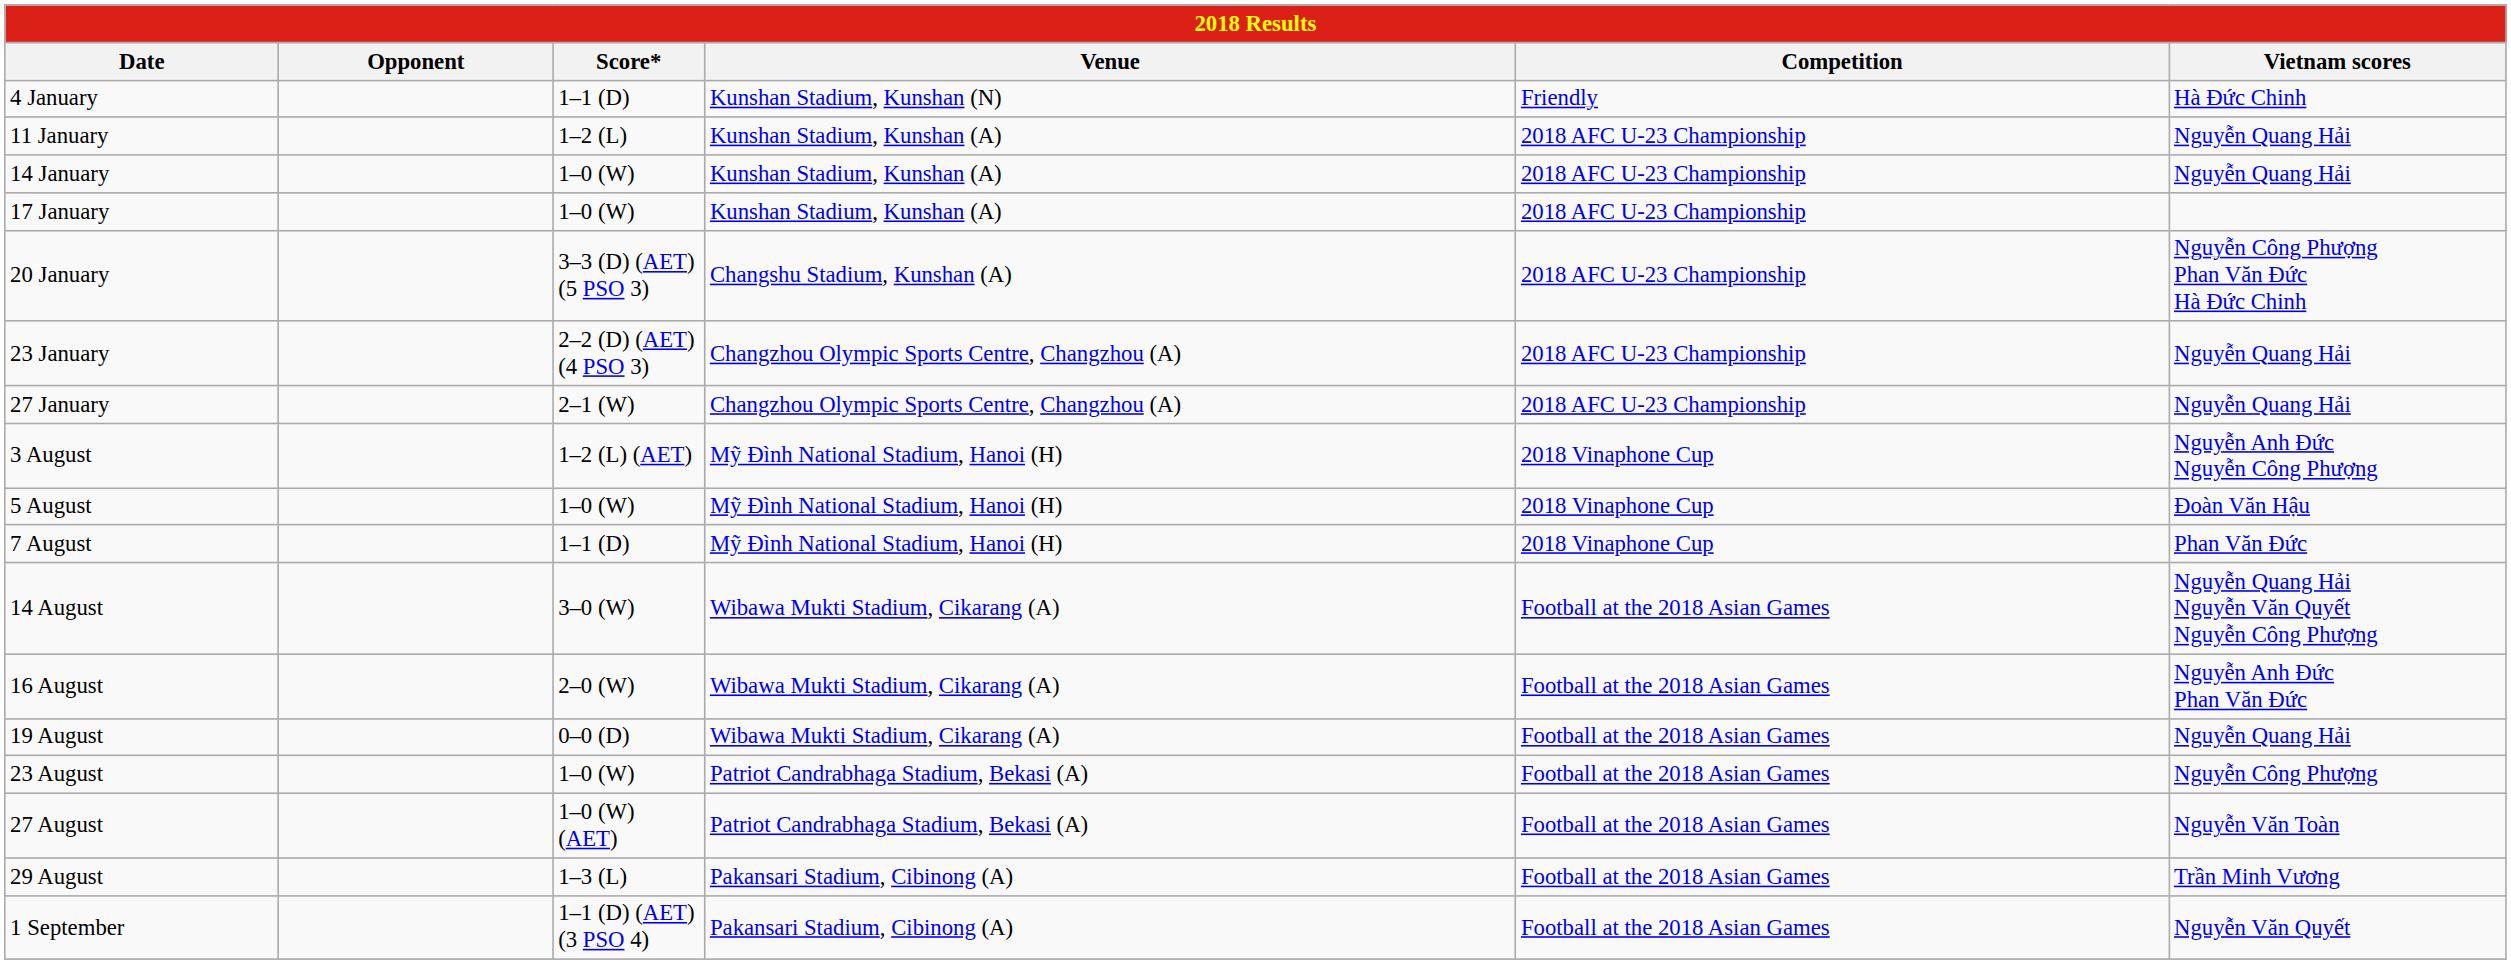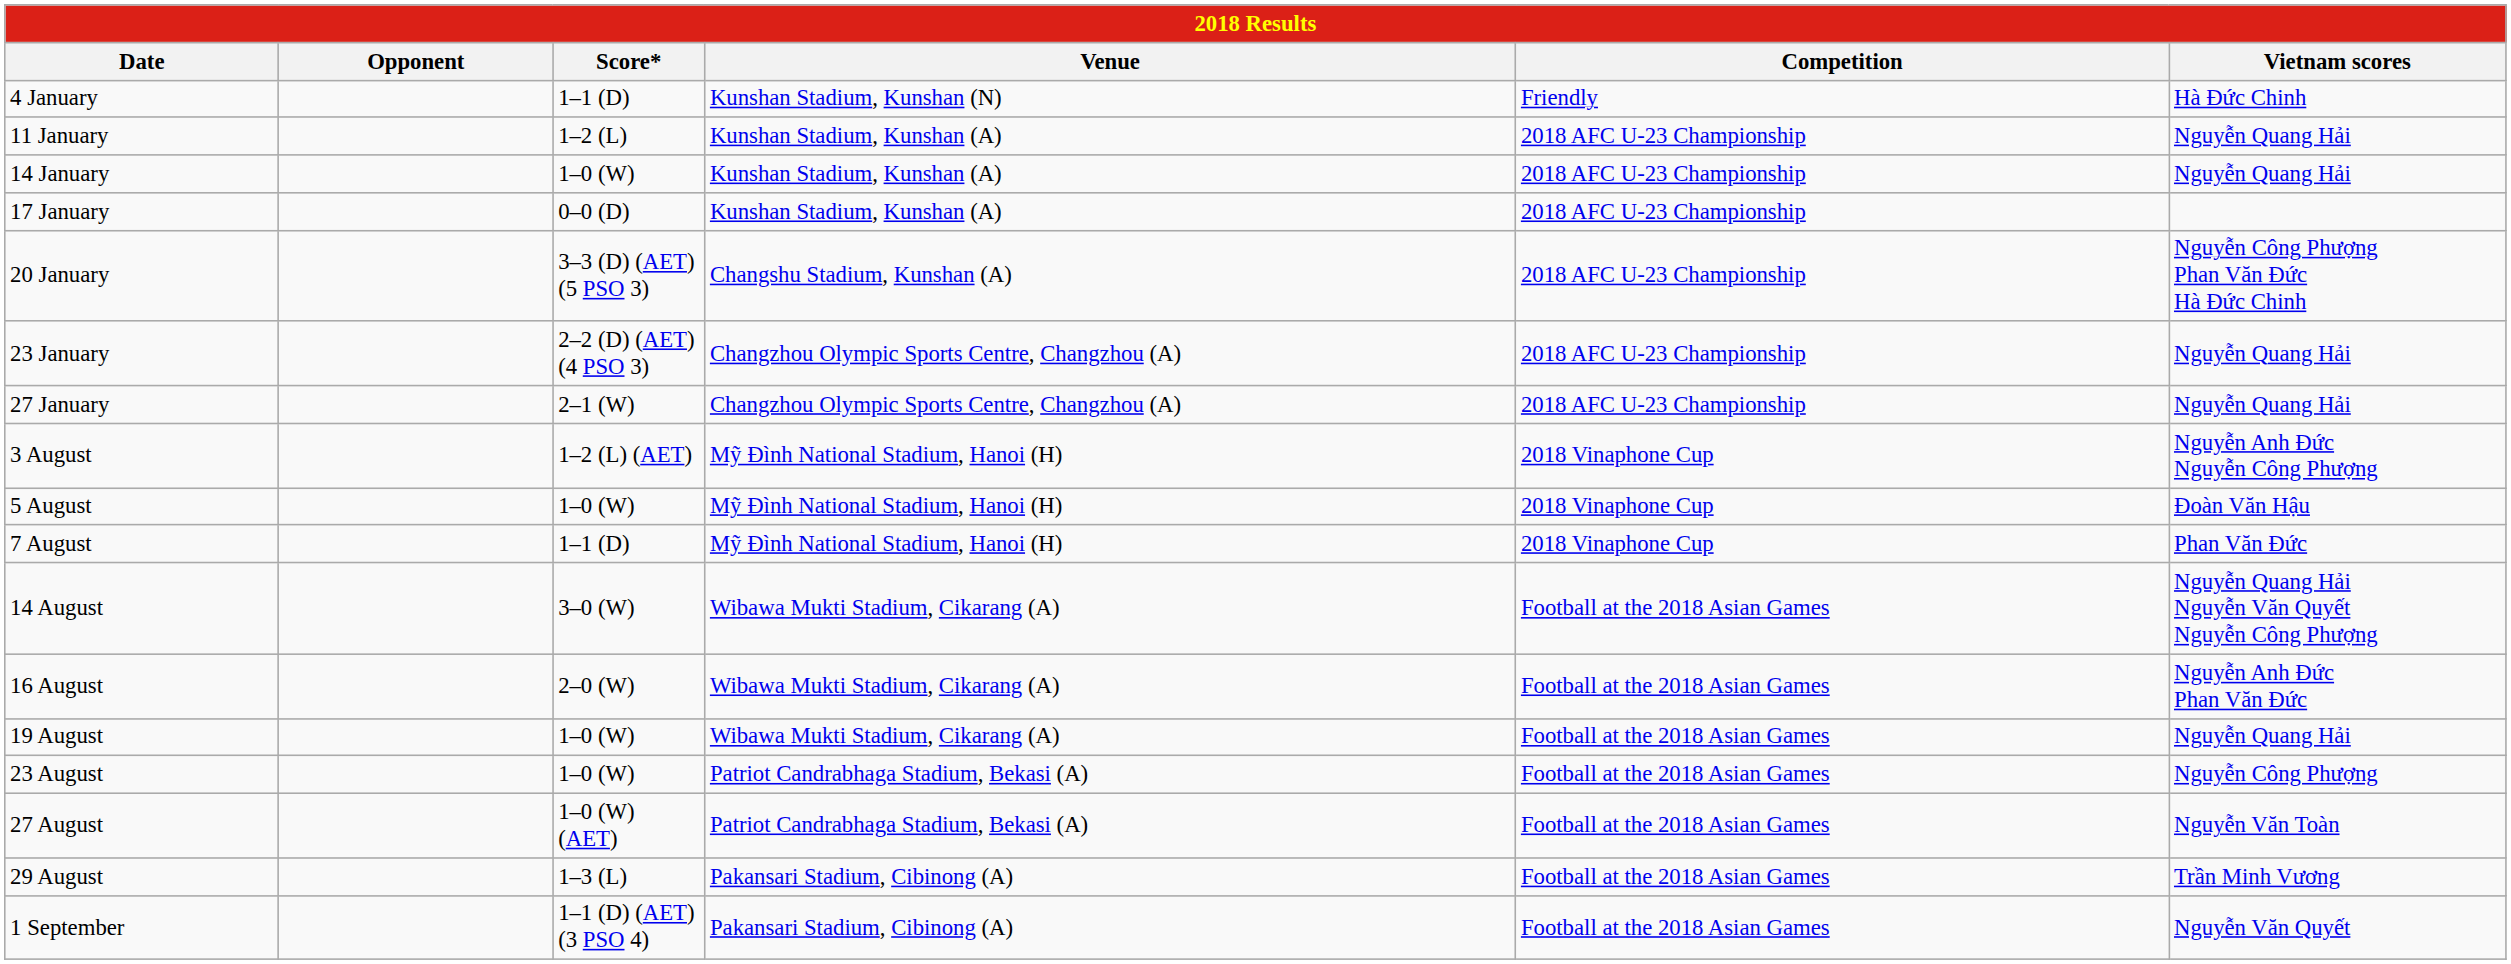17 January | Score*: 1–0 (W) -> 0–0 (D)
19 August | Score*: 0–0 (D) -> 1–0 (W)
